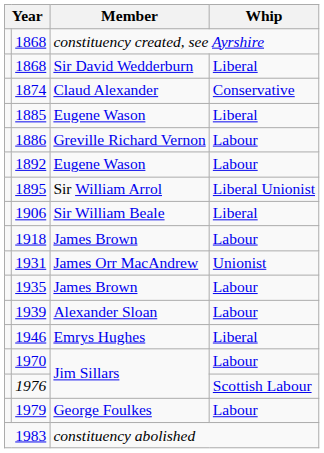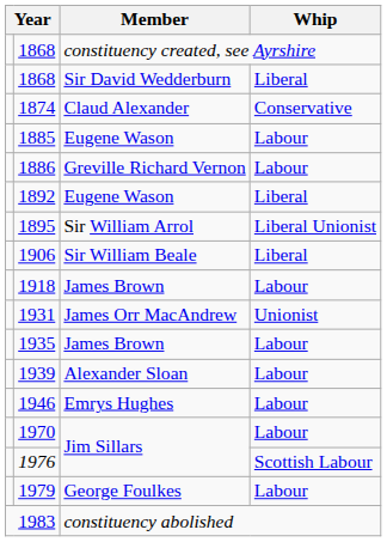1885 | Whip: Liberal -> Labour
1892 | Whip: Labour -> Liberal
1946 | Whip: Liberal -> Labour
